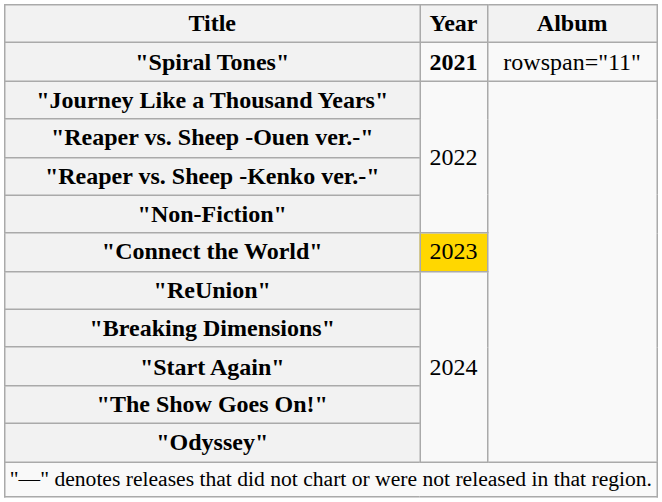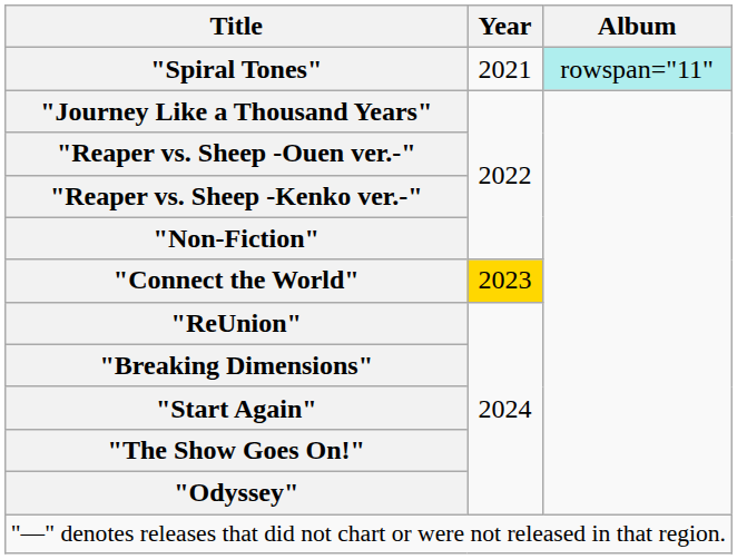"Spiral Tones" | Year: bold -> normal
"Spiral Tones" | Album: no background -> paleturquoise background
